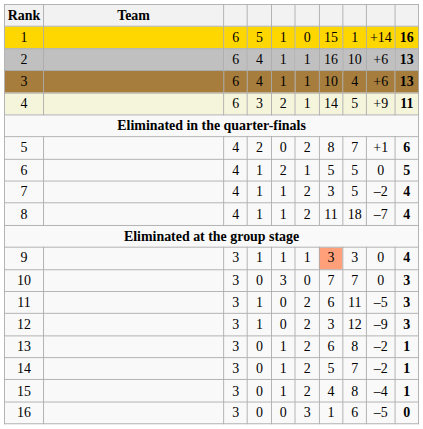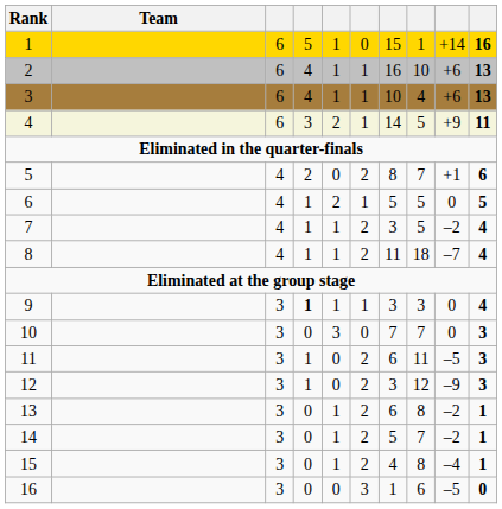9 | column 4: normal -> bold
9 | column 7: lightsalmon background -> no background
